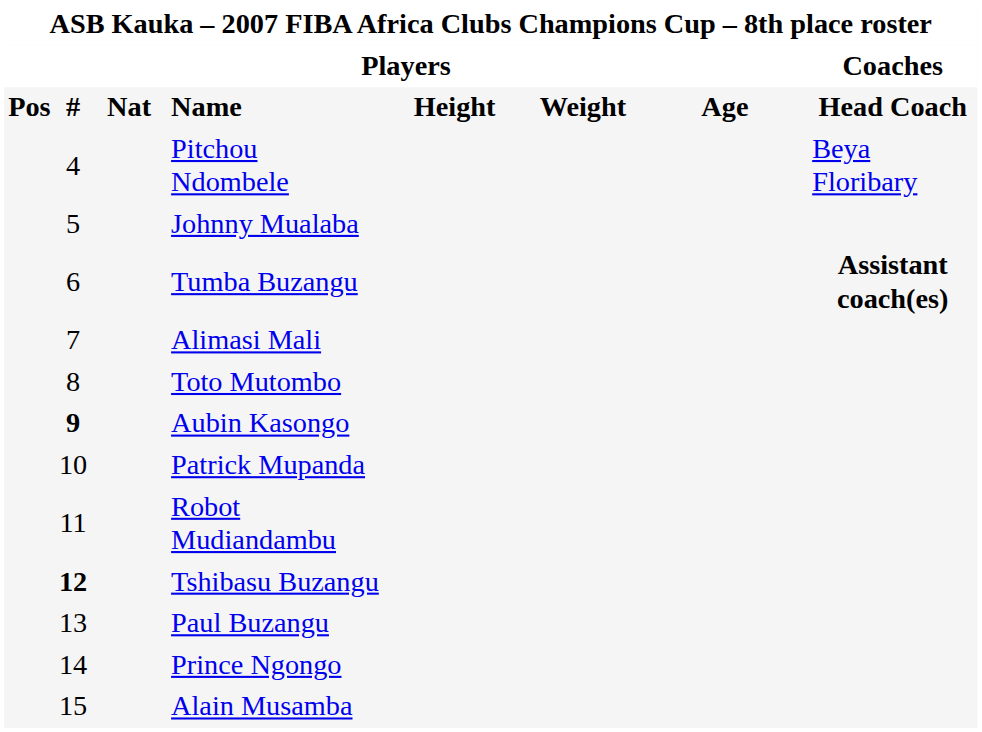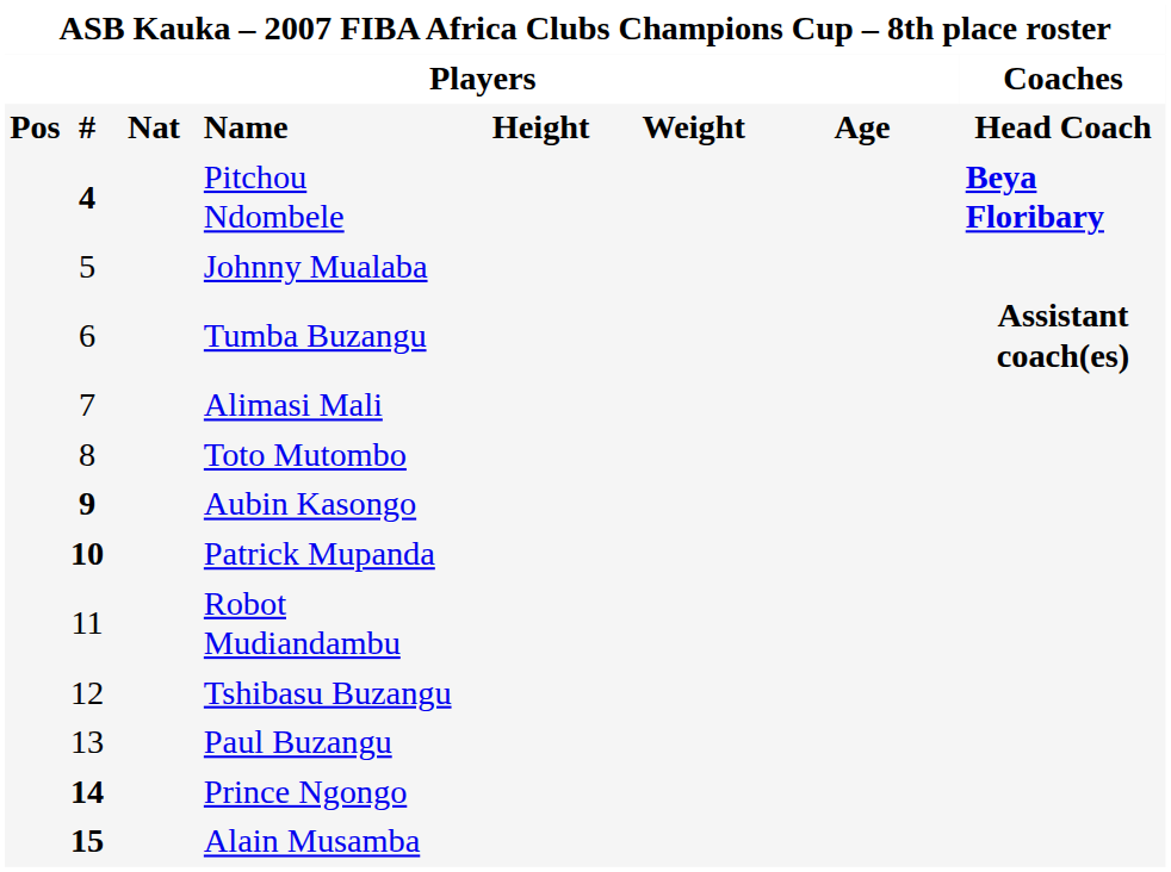Pitchou Ndombele | column 2: normal -> bold
Pitchou Ndombele | column 8: normal -> bold
Patrick Mupanda | column 2: normal -> bold
Tshibasu Buzangu | column 2: bold -> normal
Prince Ngongo | column 2: normal -> bold
Alain Musamba | column 2: normal -> bold
